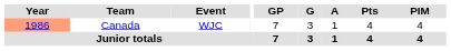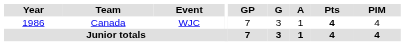Canada | Year: lightsalmon background -> no background
Canada | Pts: normal -> bold
